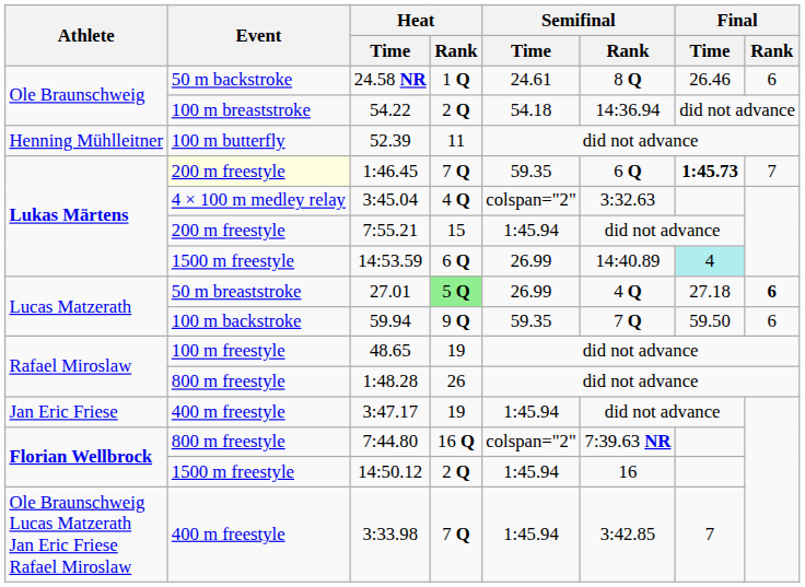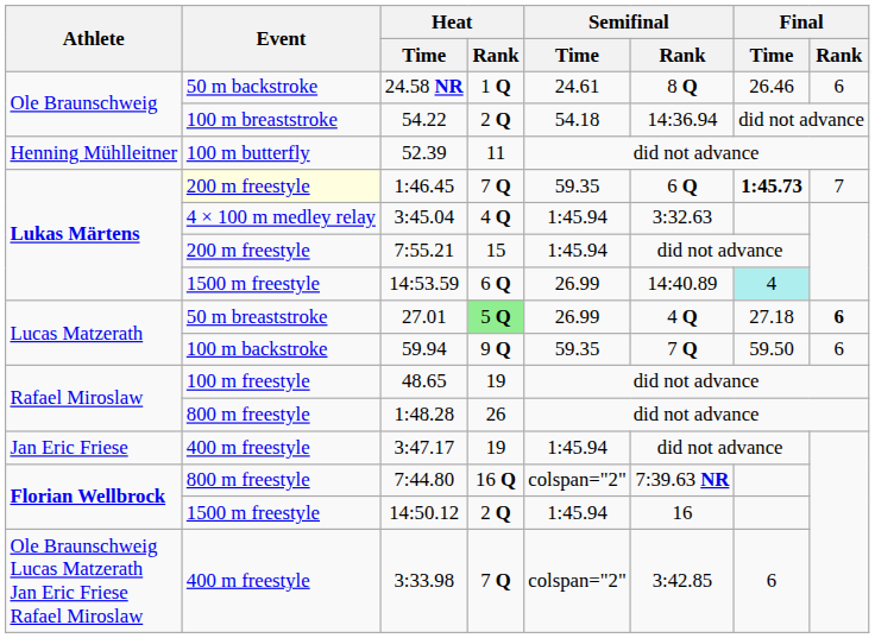3:45.04 | Semifinal / Time: colspan="2" -> 1:45.94
3:33.98 | Semifinal / Time: 1:45.94 -> colspan="2"
3:33.98 | Final / Time: 7 -> 6
